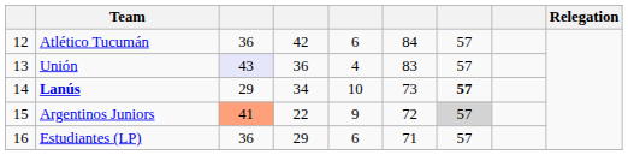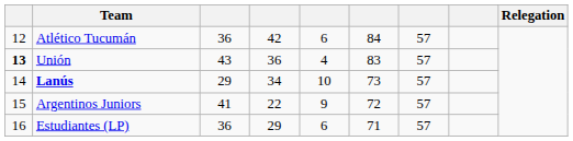Unión | column 1: normal -> bold
Unión | column 3: lavender background -> no background
Lanús | column 7: bold -> normal
Argentinos Juniors | column 3: lightsalmon background -> no background
Argentinos Juniors | column 7: lightgrey background -> no background
